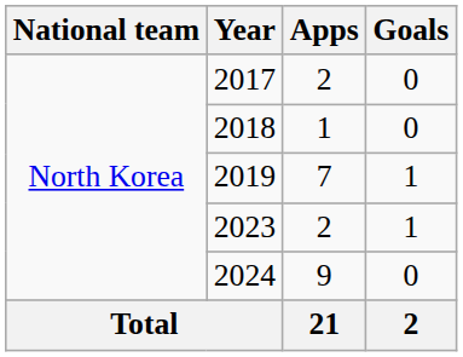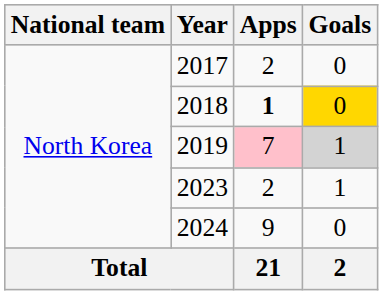2018 | Apps: normal -> bold
2018 | Goals: no background -> gold background
2019 | Apps: no background -> pink background
2019 | Goals: no background -> lightgrey background
